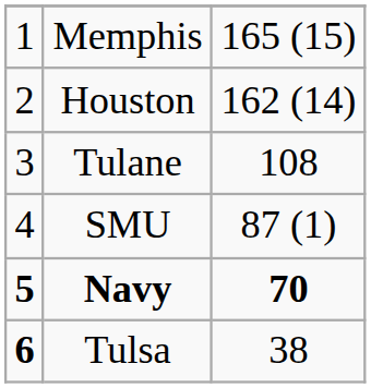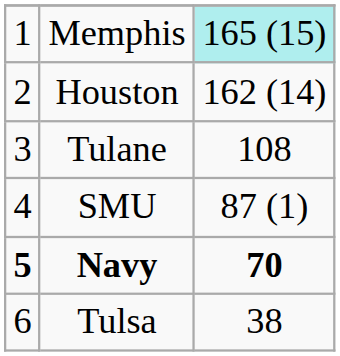Memphis | column 3: no background -> paleturquoise background
Tulsa | column 1: bold -> normal
